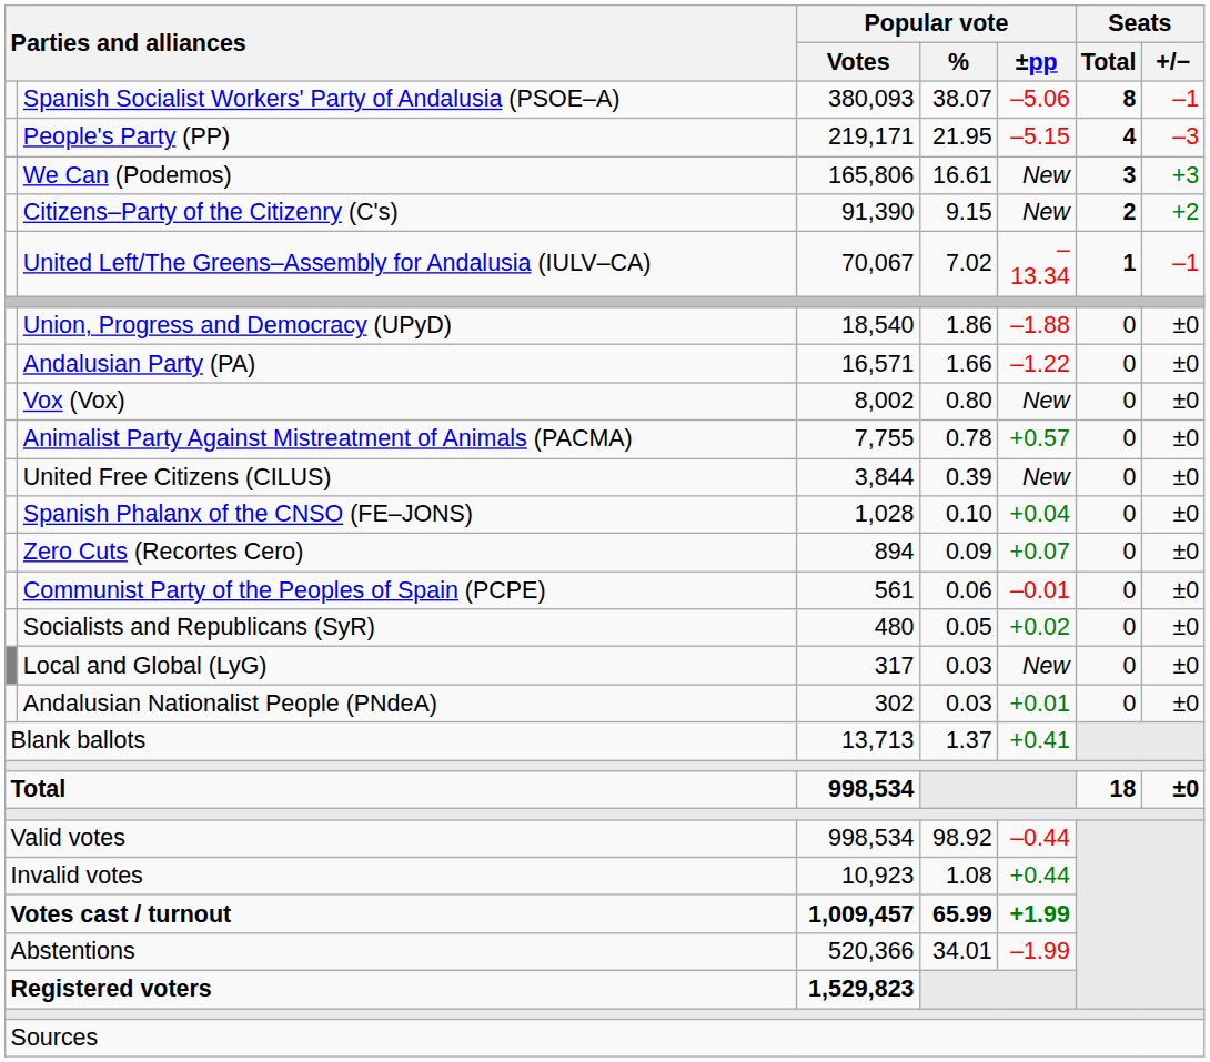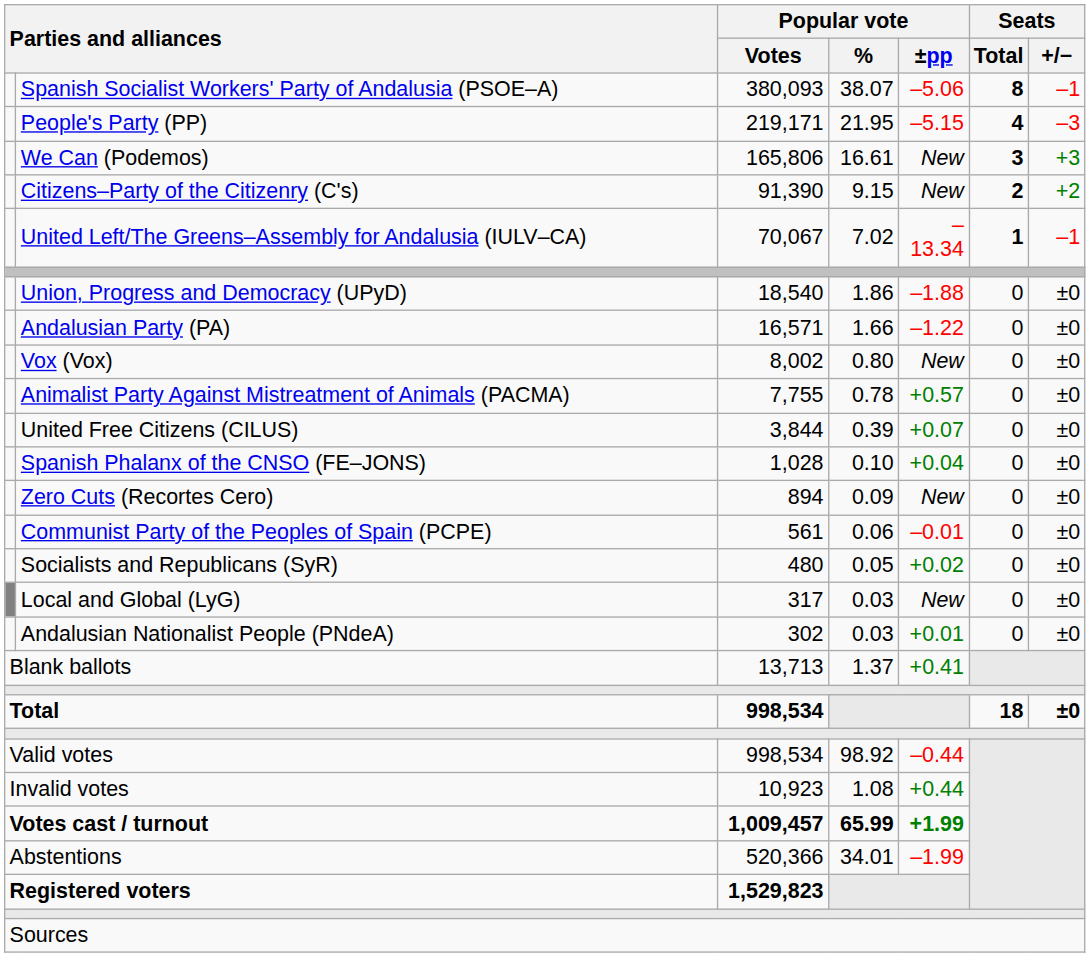United Free Citizens (CILUS) | Popular vote / ±pp: New -> +0.07
Zero Cuts (Recortes Cero) | Popular vote / ±pp: +0.07 -> New
